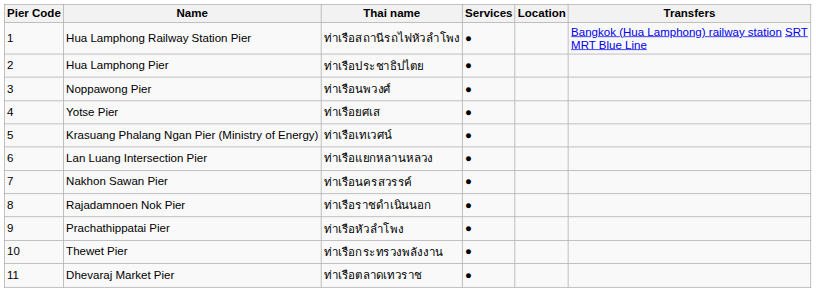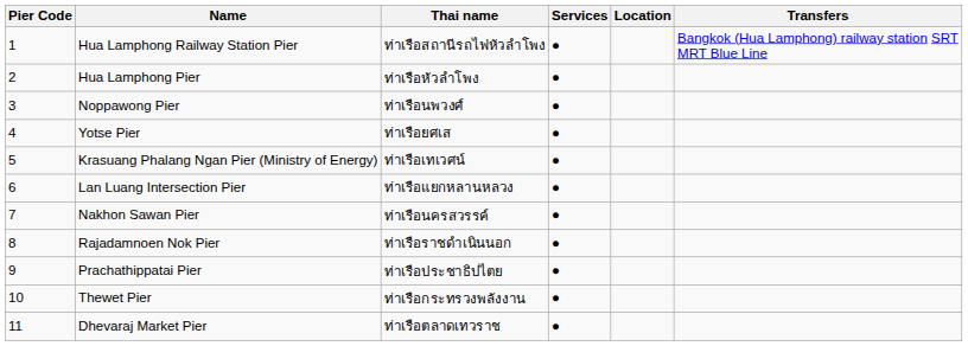Hua Lamphong Pier | Thai name: ท่าเรือประชาธิปไตย -> ท่าเรือหัวลำโพง
Prachathippatai Pier | Thai name: ท่าเรือหัวลำโพง -> ท่าเรือประชาธิปไตย
